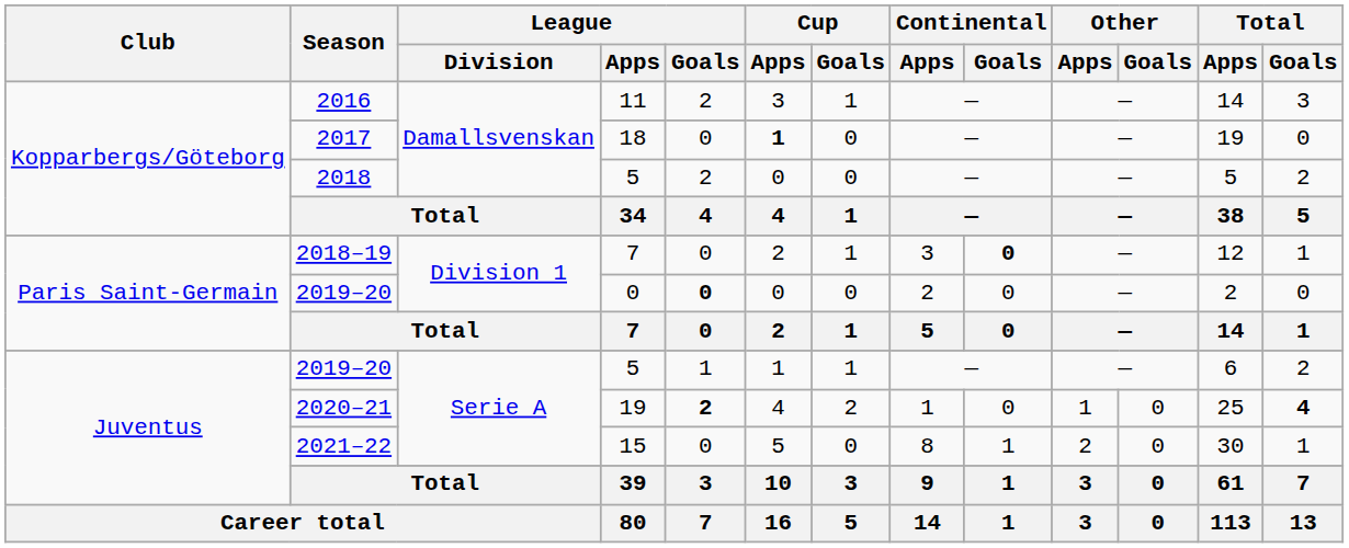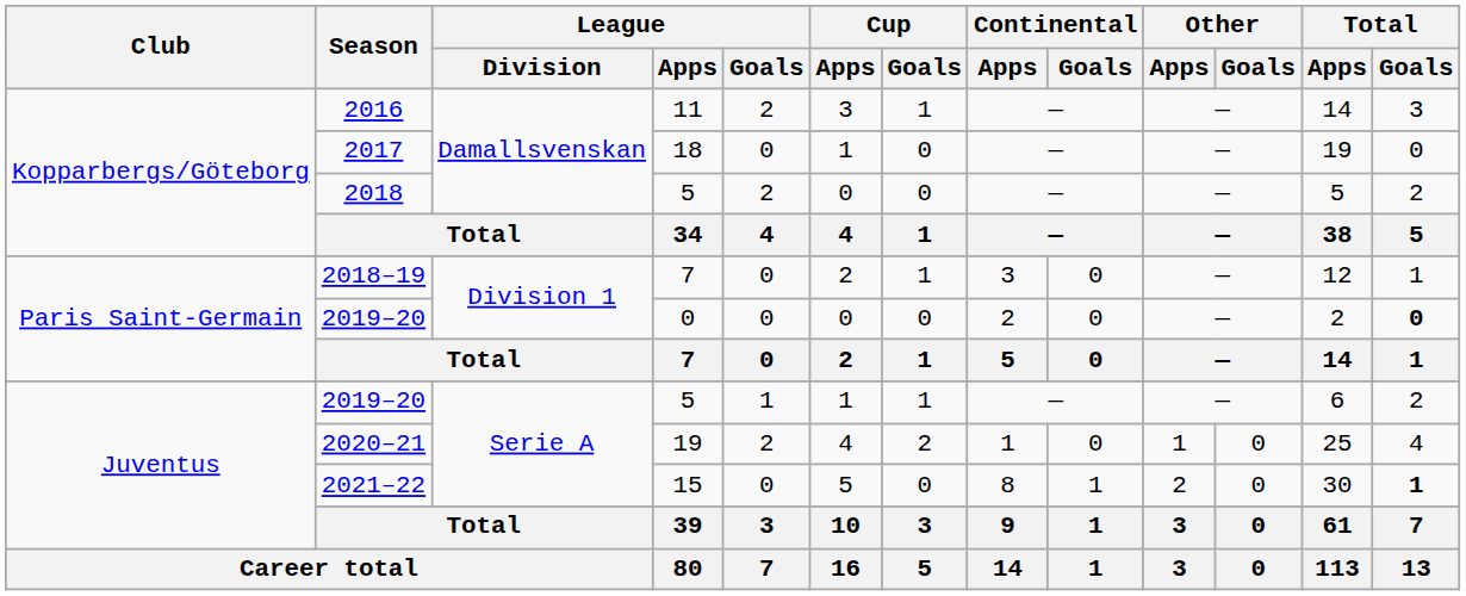2017 | Cup / Apps: bold -> normal
2018–19 | Continental / Goals: bold -> normal
2019–20 / 0 | League / Goals: bold -> normal
2019–20 / 0 | Total / Goals: normal -> bold
2020–21 | League / Goals: bold -> normal
2020–21 | Total / Goals: bold -> normal
2021–22 | Total / Goals: normal -> bold
